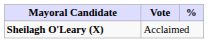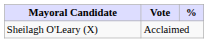Sheilagh O'Leary (X) | Mayoral Candidate: bold -> normal
